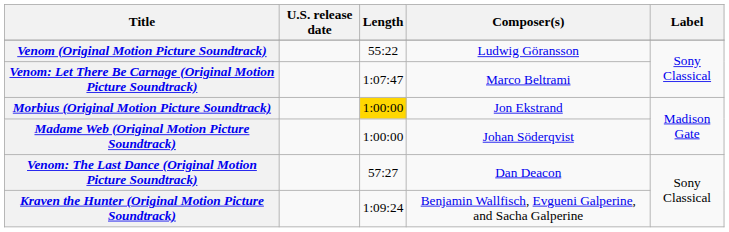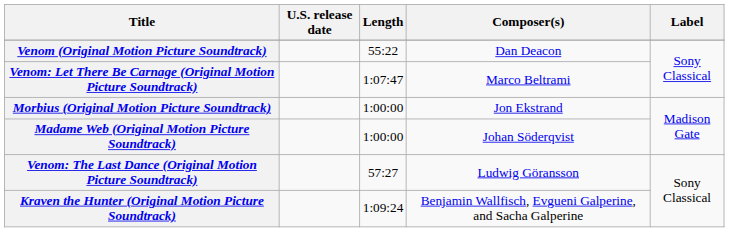Venom (Original Motion Picture Soundtrack) | Composer(s): Ludwig Göransson -> Dan Deacon
Morbius (Original Motion Picture Soundtrack) | Length: gold background -> no background
Venom: The Last Dance (Original Motion Picture Soundtrack) | Composer(s): Dan Deacon -> Ludwig Göransson
